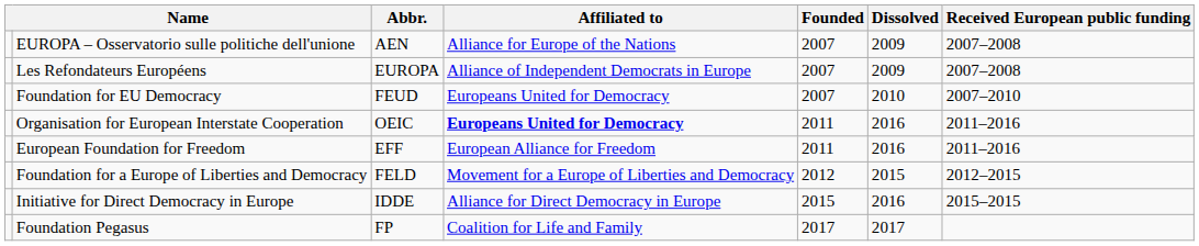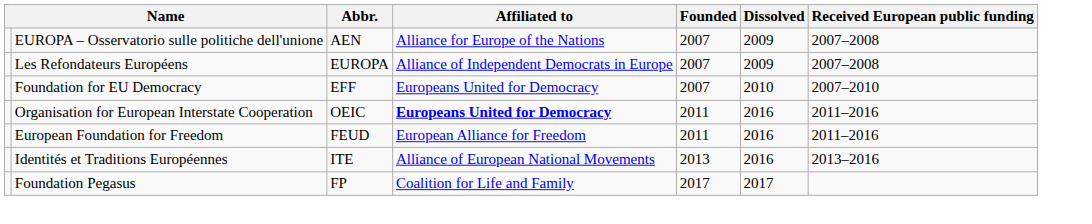Foundation for EU Democracy | Abbr.: FEUD -> EFF
European Foundation for Freedom | Abbr.: EFF -> FEUD
- row: Foundation for a Europe of Liberties and Democracy | FELD | Movement for a Europe of Liberties and Democracy | 2012 | 2015 | 2012–2015
+ row: Identités et Traditions Européennes | ITE | Alliance of European National Movements | 2013 | 2016 | 2013–2016
- row: Initiative for Direct Democracy in Europe | IDDE | Alliance for Direct Democracy in Europe | 2015 | 2016 | 2015–2015
